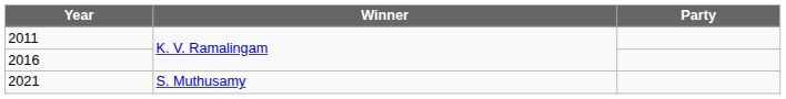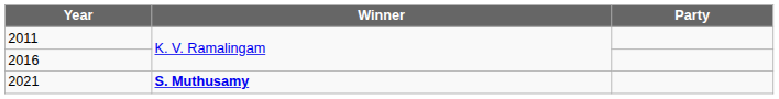2021 | Winner: normal -> bold
